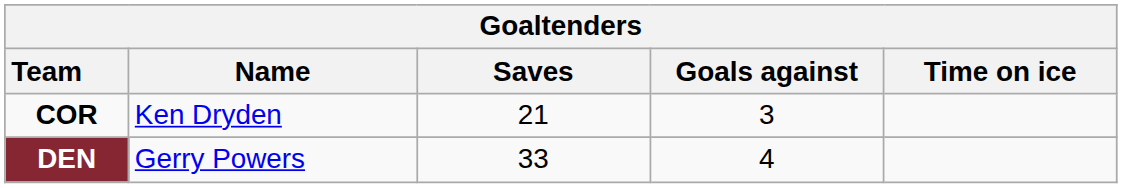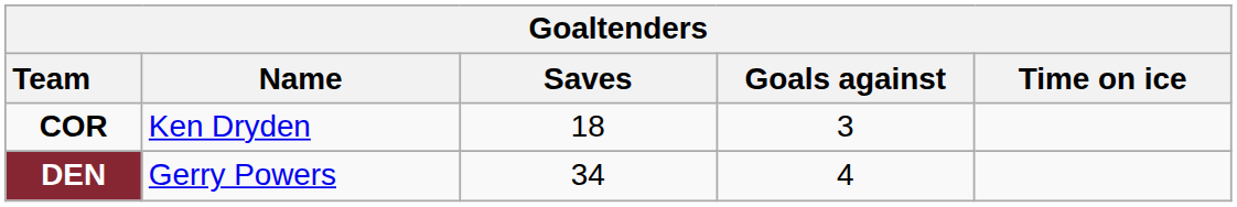COR | Saves: 21 -> 18
DEN | Saves: 33 -> 34
